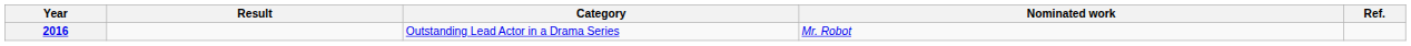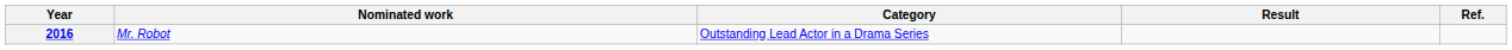columns swapped: Nominated work <-> Result
